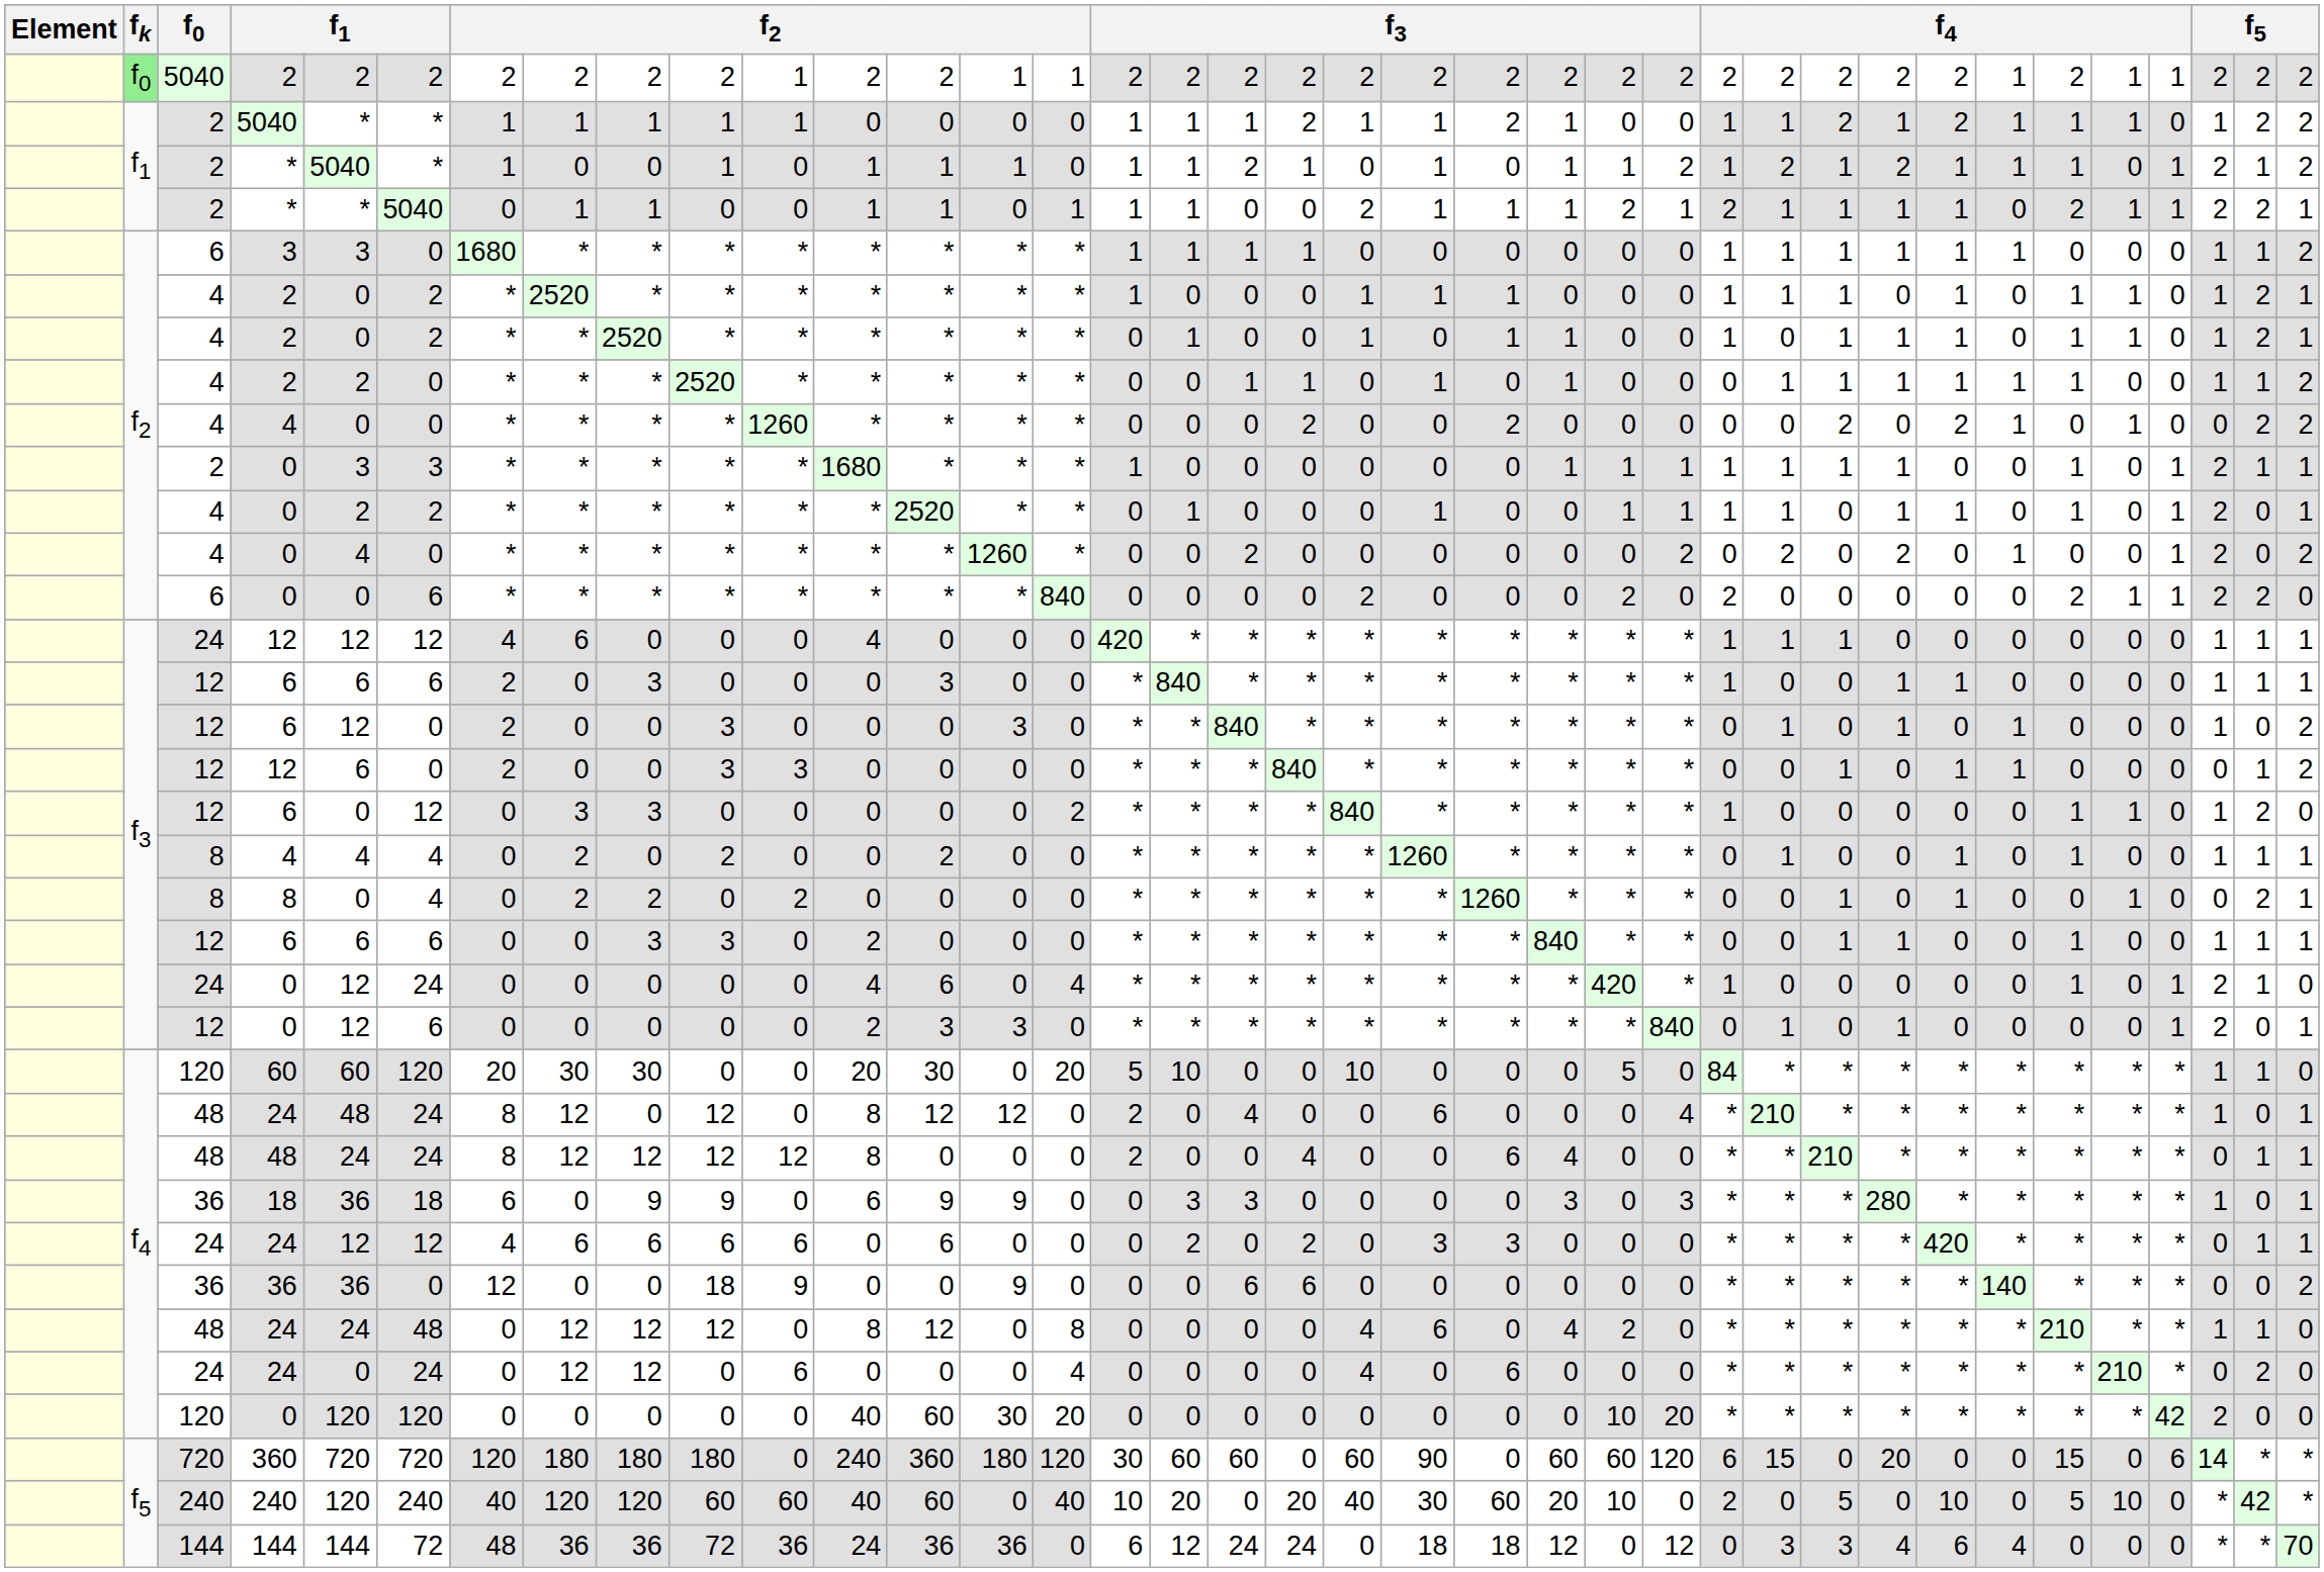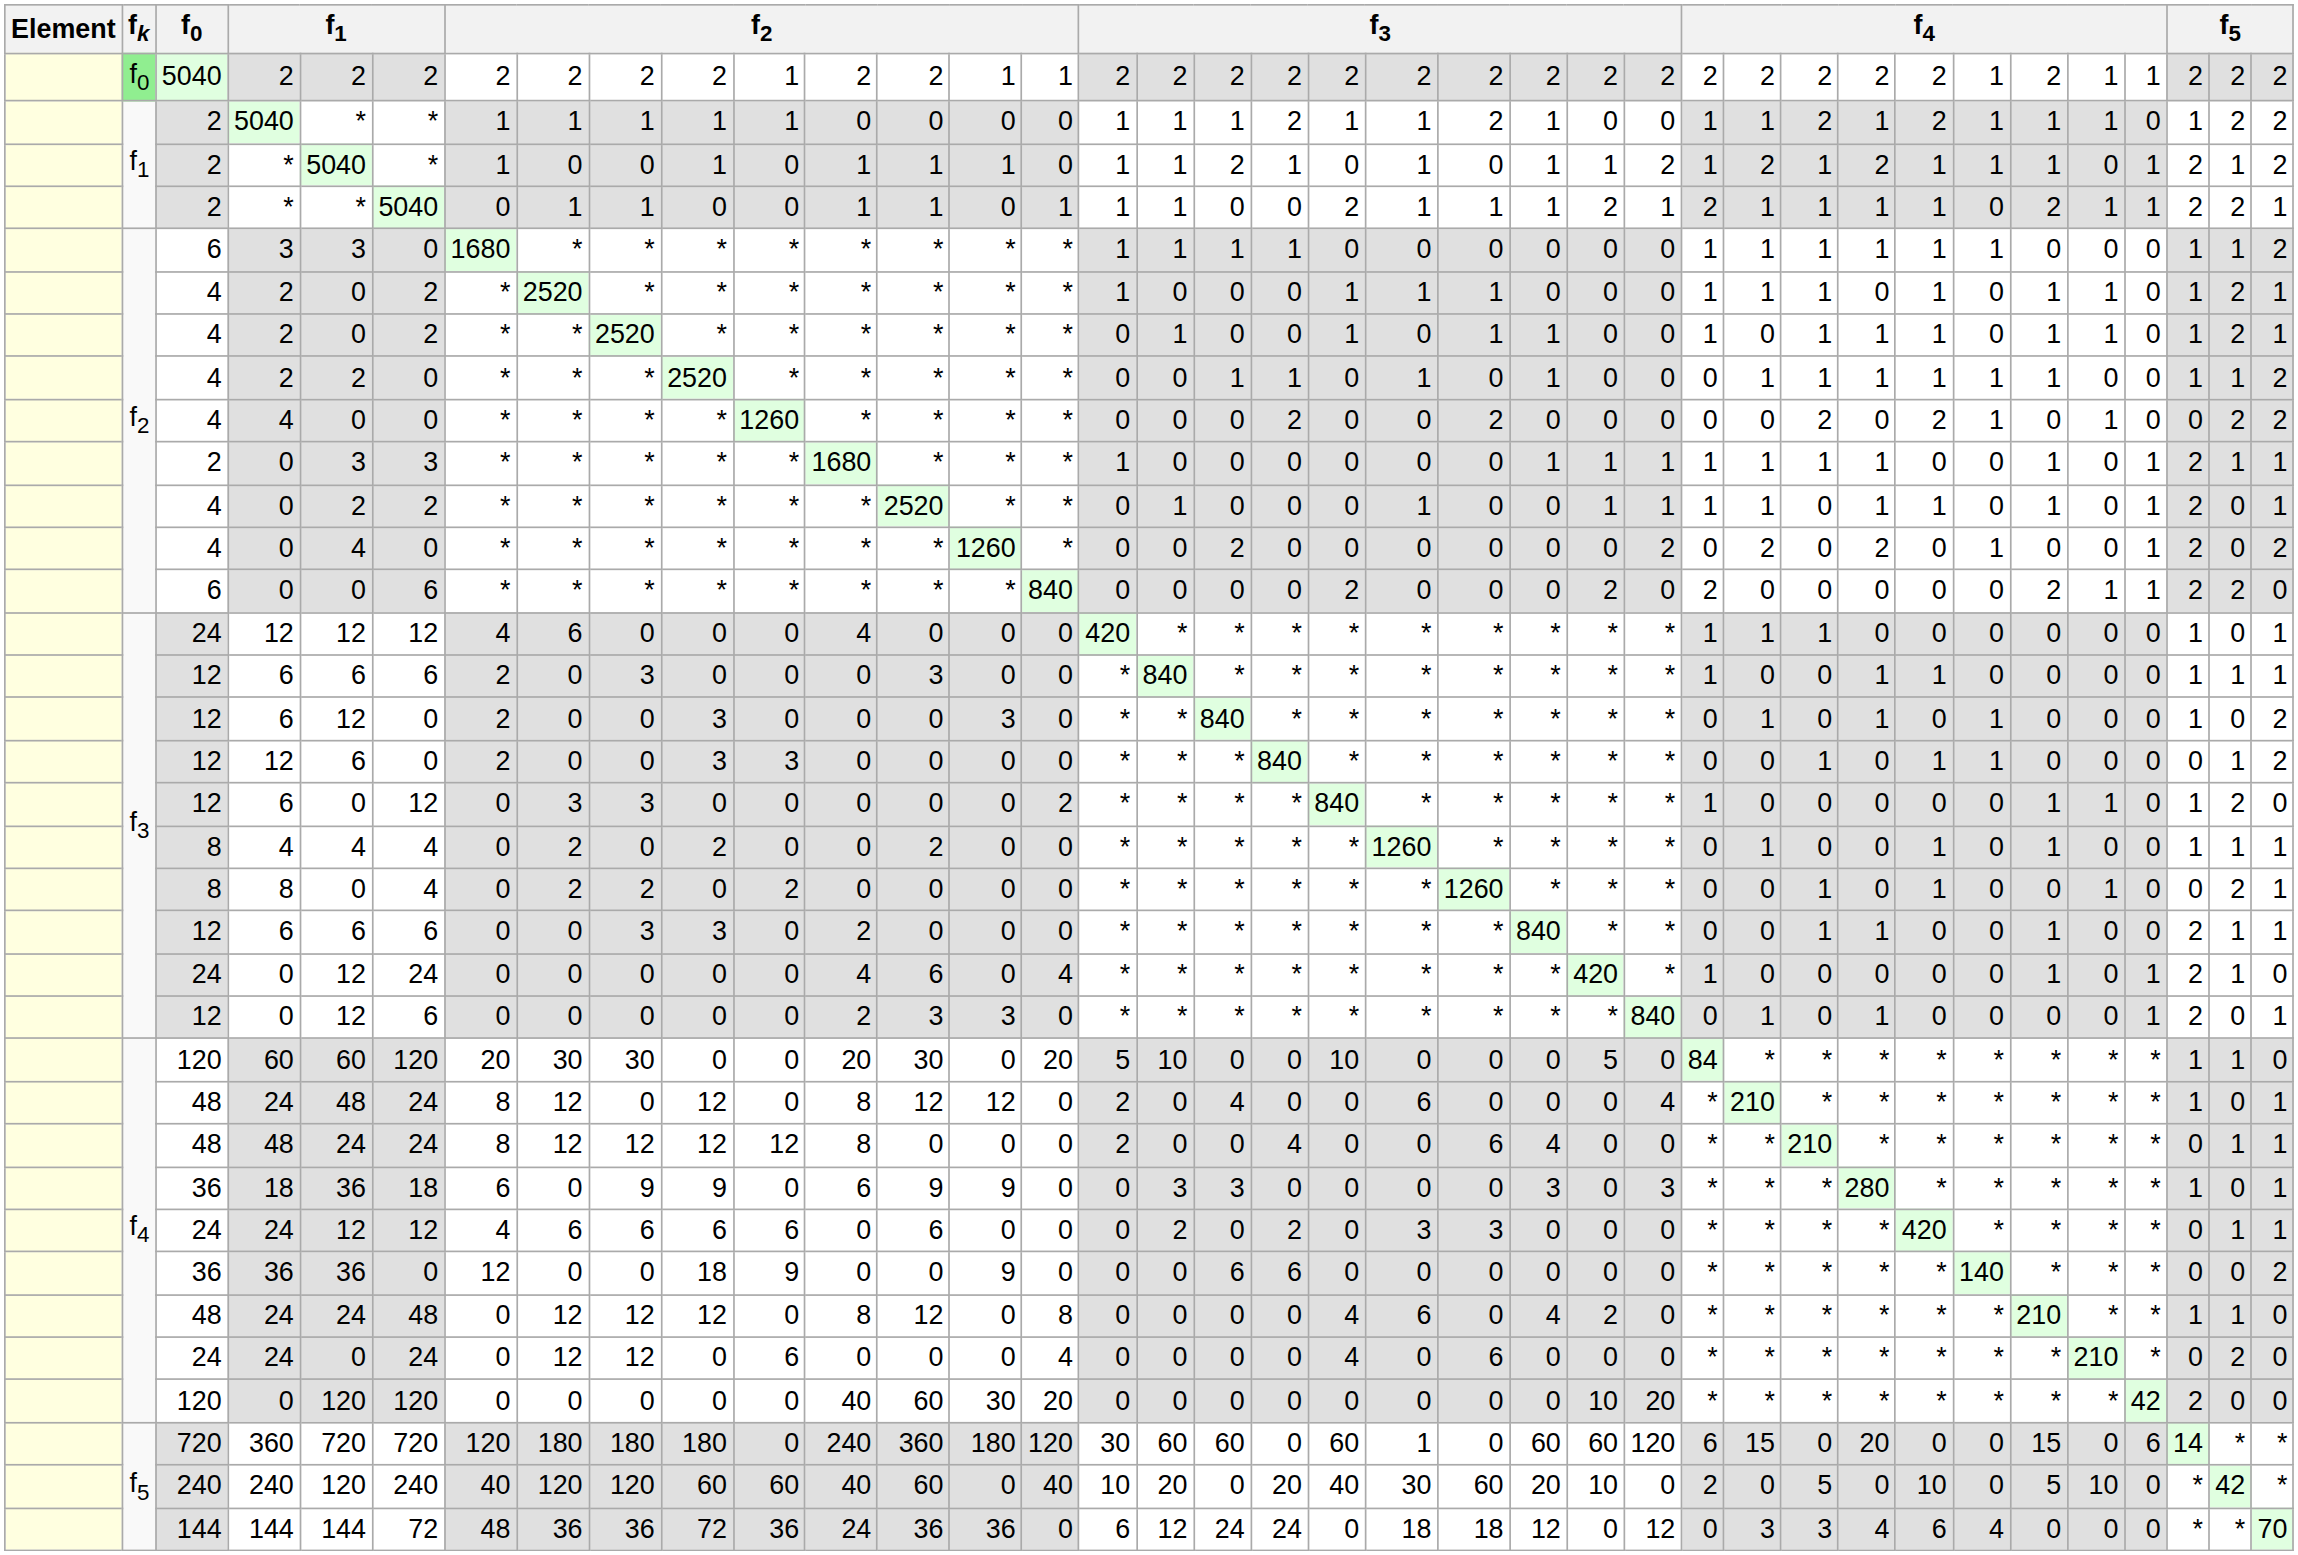row 15 | column 36: 1 -> 0
row 22 | column 35: 1 -> 2
row 34 | column 21: 90 -> 1
